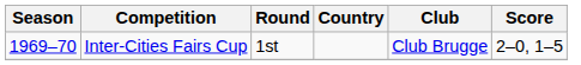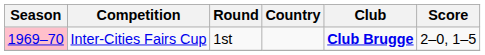Inter-Cities Fairs Cup | Season: no background -> pink background
Inter-Cities Fairs Cup | Club: normal -> bold
